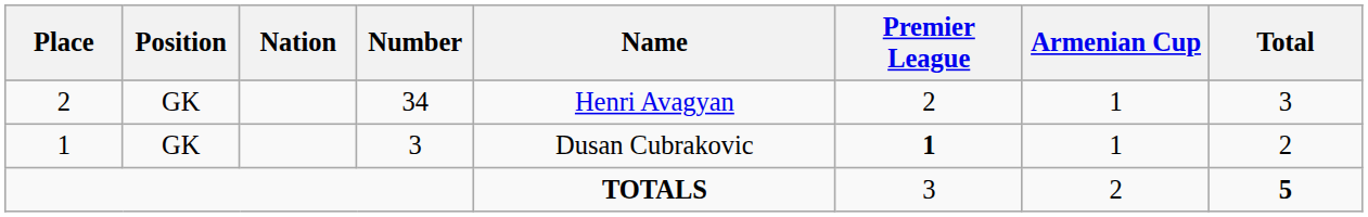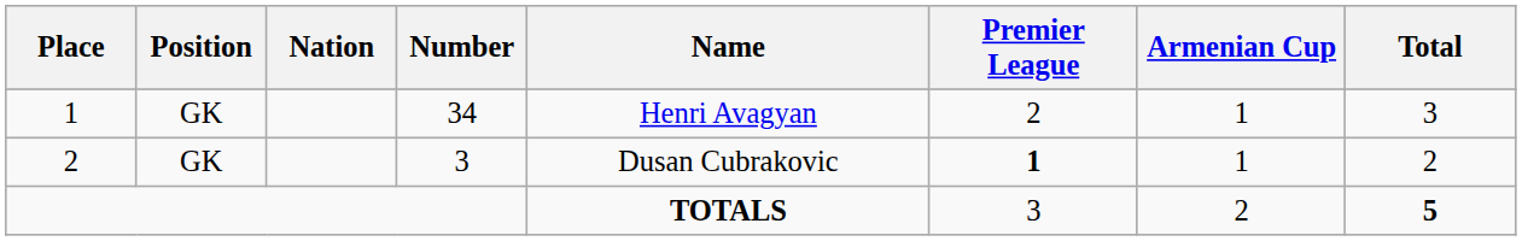row 2 | Place: 2 -> 1
row 3 | Place: 1 -> 2
